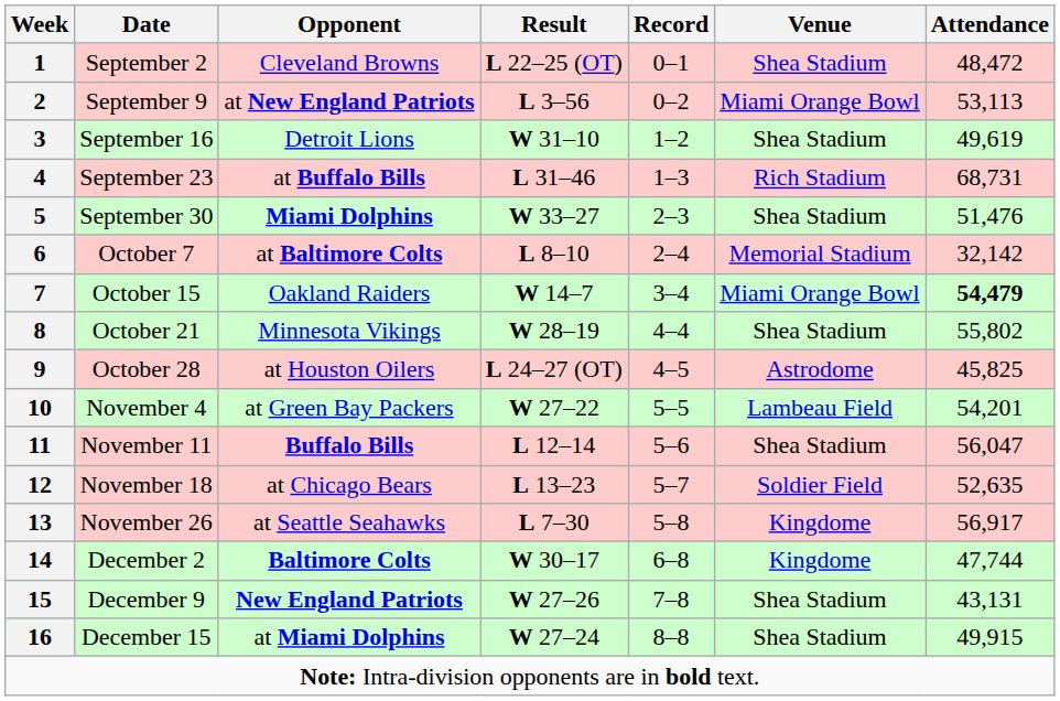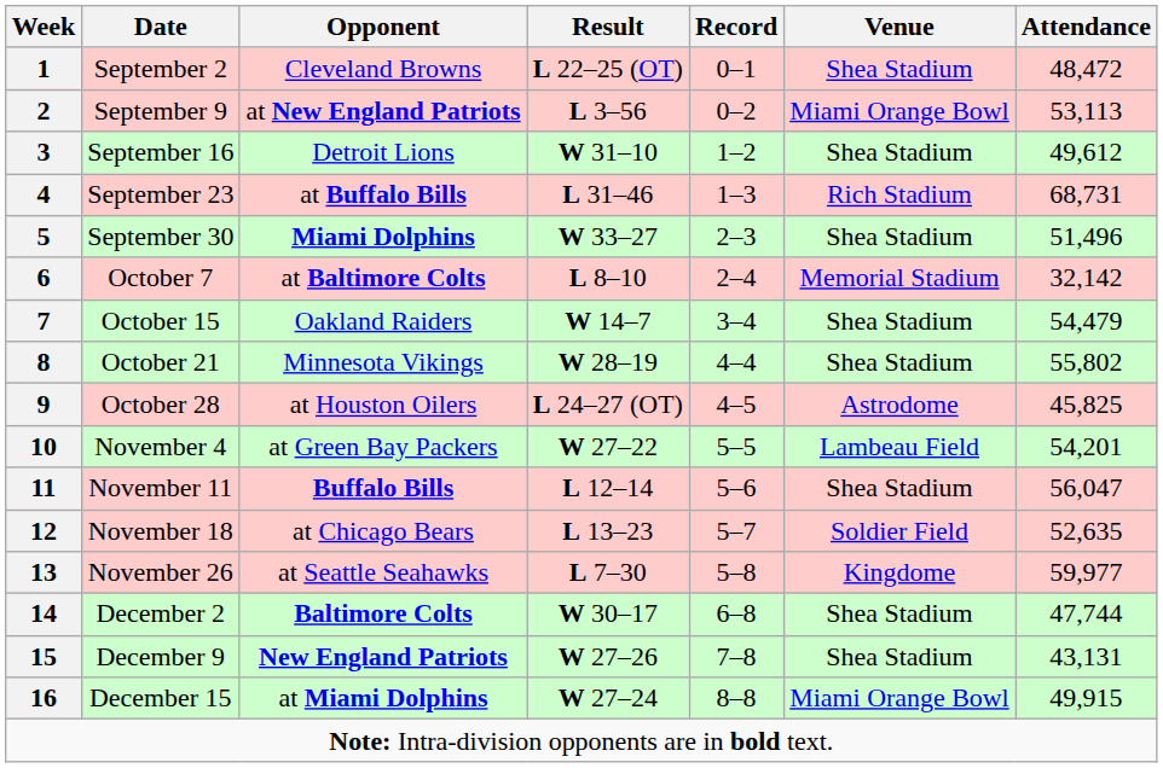3 | Attendance: 49,619 -> 49,612
5 | Attendance: 51,476 -> 51,496
7 | Venue: Miami Orange Bowl -> Shea Stadium
7 | Attendance: bold -> normal
13 | Attendance: 56,917 -> 59,977
14 | Venue: Kingdome -> Shea Stadium
16 | Venue: Shea Stadium -> Miami Orange Bowl
